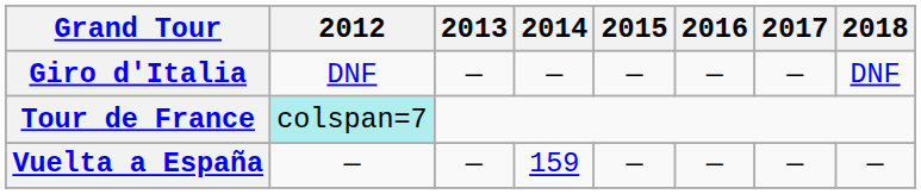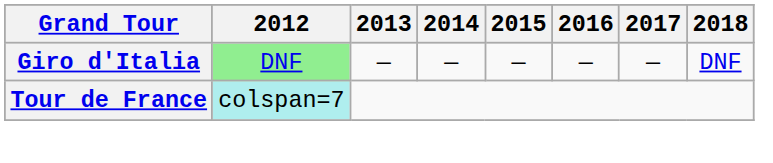Giro d'Italia | 2012: no background -> lightgreen background
- row: Vuelta a España | — | — | 159 | — | — | — | —
